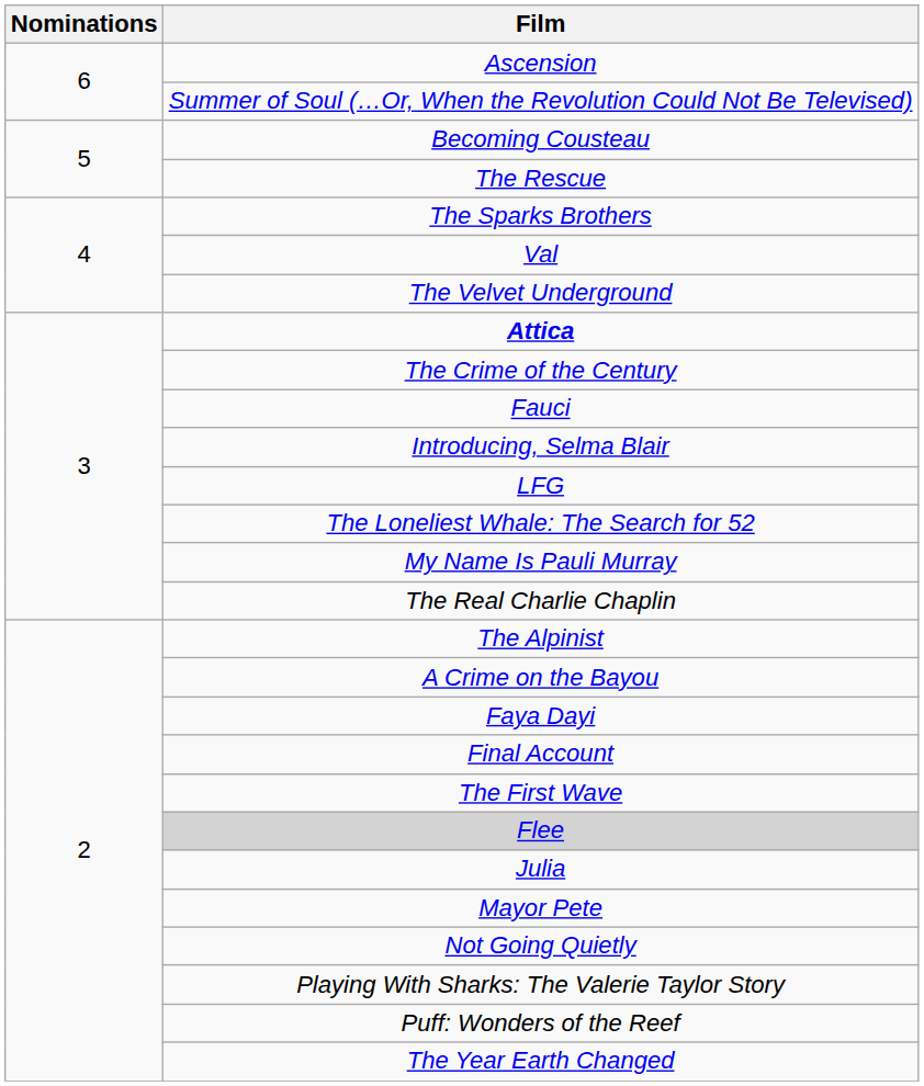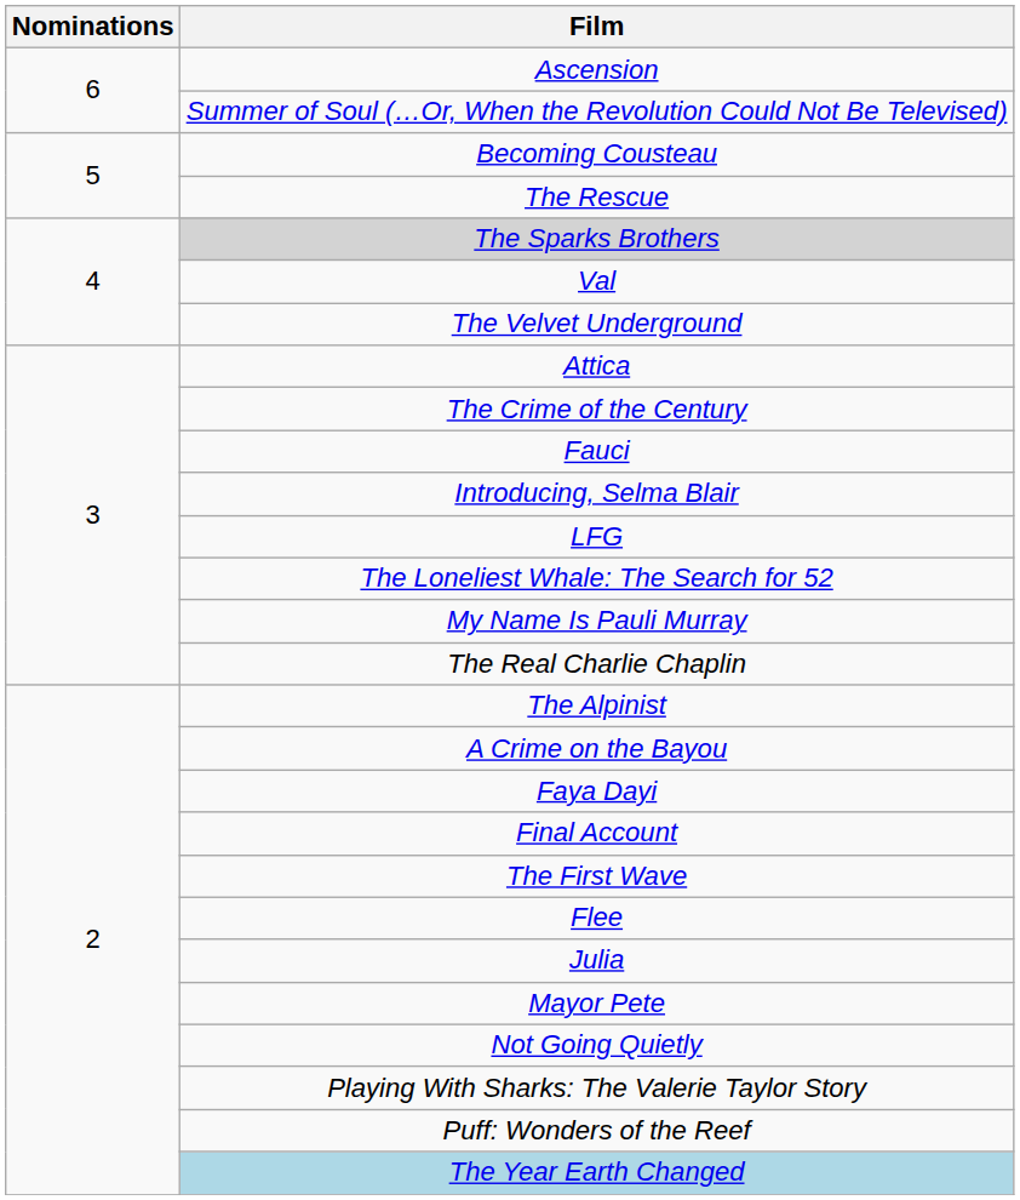The Sparks Brothers | Film: no background -> lightgrey background
Attica | Film: bold -> normal
Flee | Film: lightgrey background -> no background
The Year Earth Changed | Film: no background -> lightblue background
